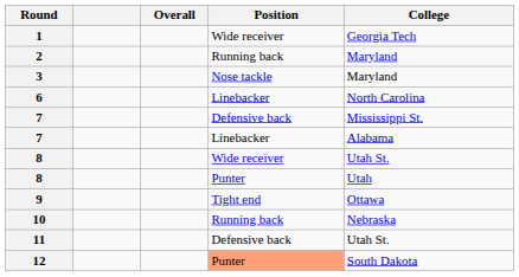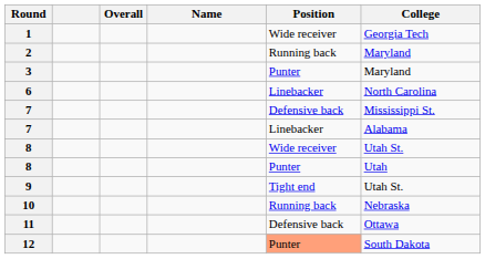+ column: Name
3 | Position: Nose tackle -> Punter
9 | College: Ottawa -> Utah St.
11 | College: Utah St. -> Ottawa
